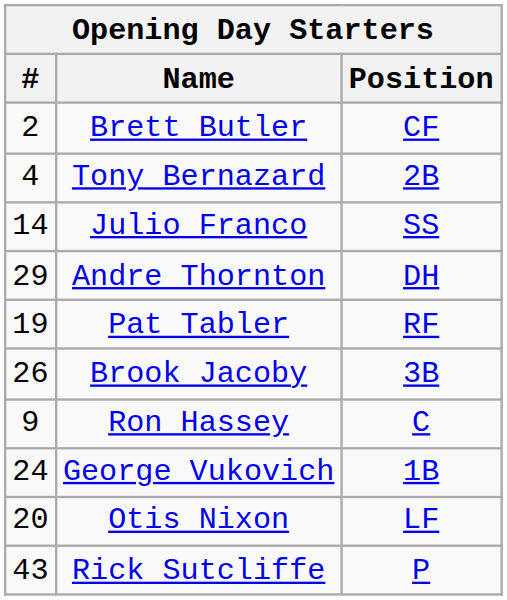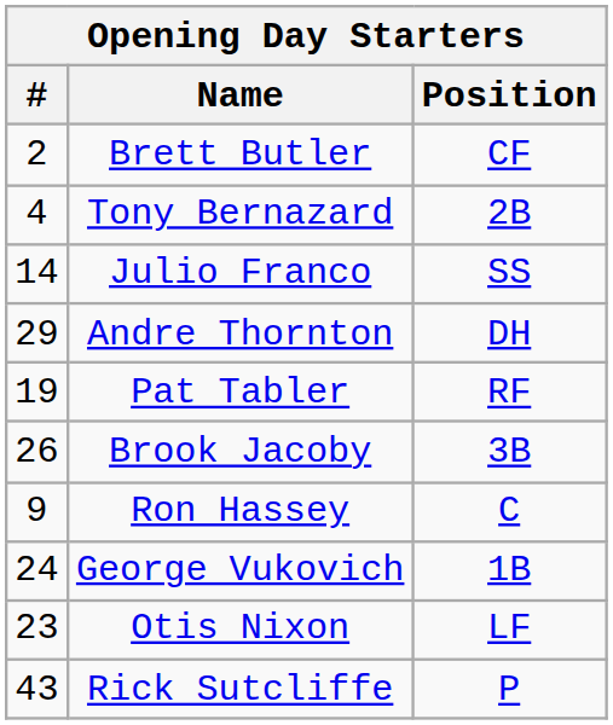Otis Nixon | #: 20 -> 23
